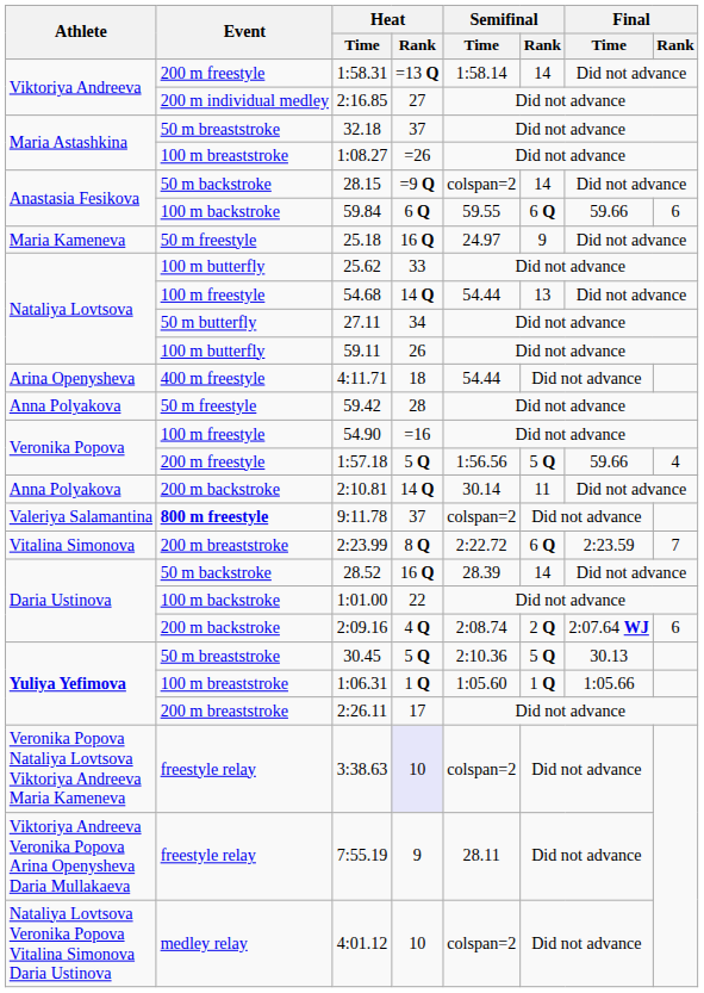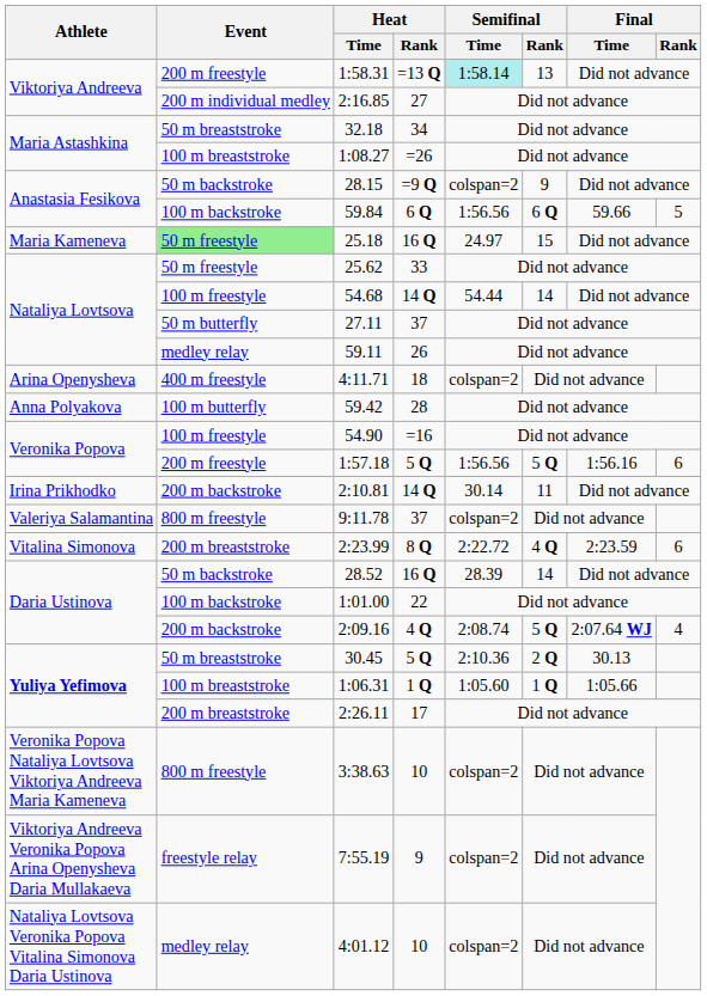1:58.31 | Semifinal / Time: no background -> paleturquoise background
1:58.31 | Semifinal / Rank: 14 -> 13
32.18 | Heat / Rank: 37 -> 34
28.15 | Semifinal / Rank: 14 -> 9
59.84 | Semifinal / Time: 59.55 -> 1:56.56
59.84 | Final / Rank: 6 -> 5
25.18 | Event: no background -> lightgreen background
25.18 | Semifinal / Rank: 9 -> 15
25.62 | Event: 100 m butterfly -> 50 m freestyle
54.68 | Semifinal / Rank: 13 -> 14
27.11 | Heat / Rank: 34 -> 37
59.11 | Event: 100 m butterfly -> medley relay
4:11.71 | Semifinal / Time: 54.44 -> colspan=2
59.42 | Event: 50 m freestyle -> 100 m butterfly
1:57.18 | Final / Time: 59.66 -> 1:56.16
1:57.18 | Final / Rank: 4 -> 6
2:10.81 | Athlete: Anna Polyakova -> Irina Prikhodko
9:11.78 | Event: bold -> normal
2:23.99 | Semifinal / Rank: 6 Q -> 4 Q
2:23.99 | Final / Rank: 7 -> 6
2:09.16 | Semifinal / Rank: 2 Q -> 5 Q
2:09.16 | Final / Rank: 6 -> 4
30.45 | Semifinal / Rank: 5 Q -> 2 Q
3:38.63 | Event: freestyle relay -> 800 m freestyle
3:38.63 | Heat / Rank: lavender background -> no background
7:55.19 | Semifinal / Time: 28.11 -> colspan=2
